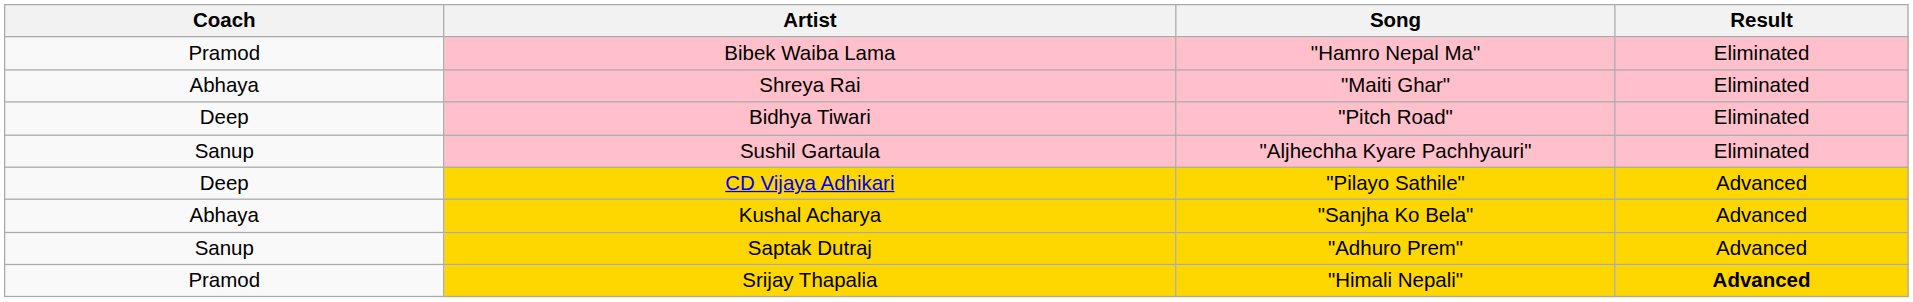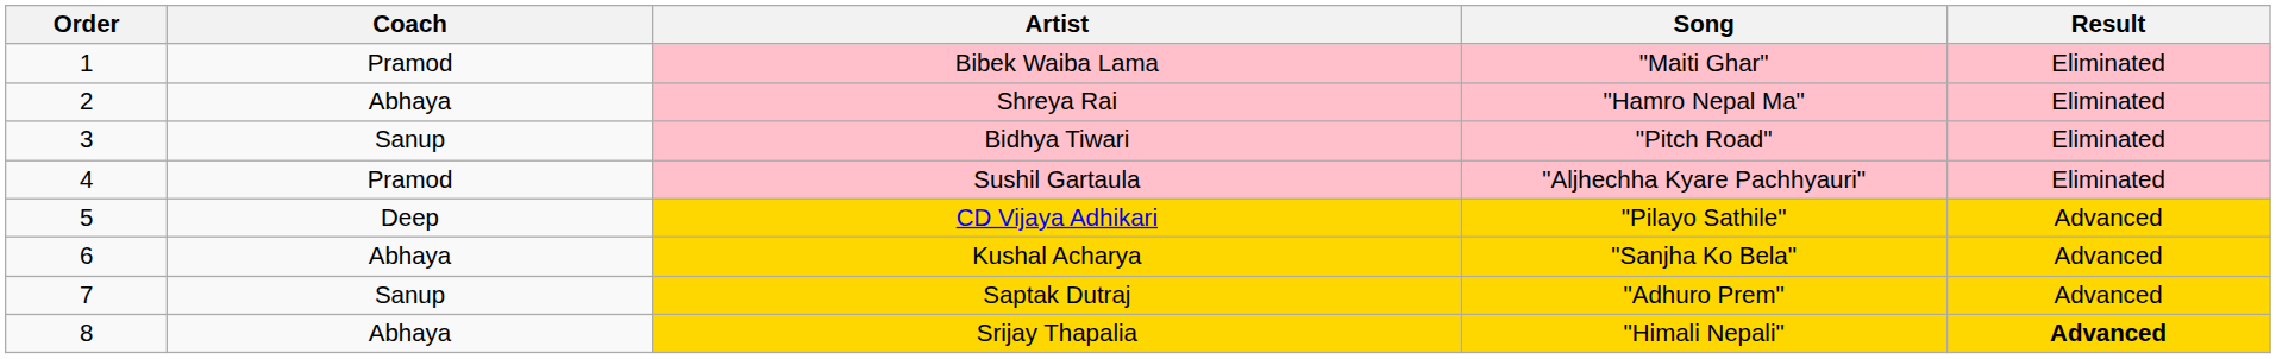+ column: Order | 1 | 2 | 3 | 4 | 5 | 6 | 7 | 8
Bibek Waiba Lama | Song: "Hamro Nepal Ma" -> "Maiti Ghar"
Shreya Rai | Song: "Maiti Ghar" -> "Hamro Nepal Ma"
Bidhya Tiwari | Coach: Deep -> Sanup
Sushil Gartaula | Coach: Sanup -> Pramod
Srijay Thapalia | Coach: Pramod -> Abhaya
